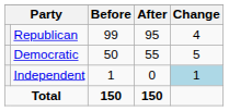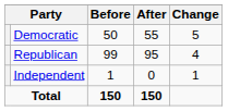rows swapped: Republican <-> Democratic
Independent | Change: lightblue background -> no background
